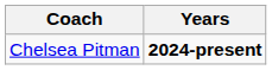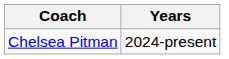Chelsea Pitman | Years: bold -> normal
